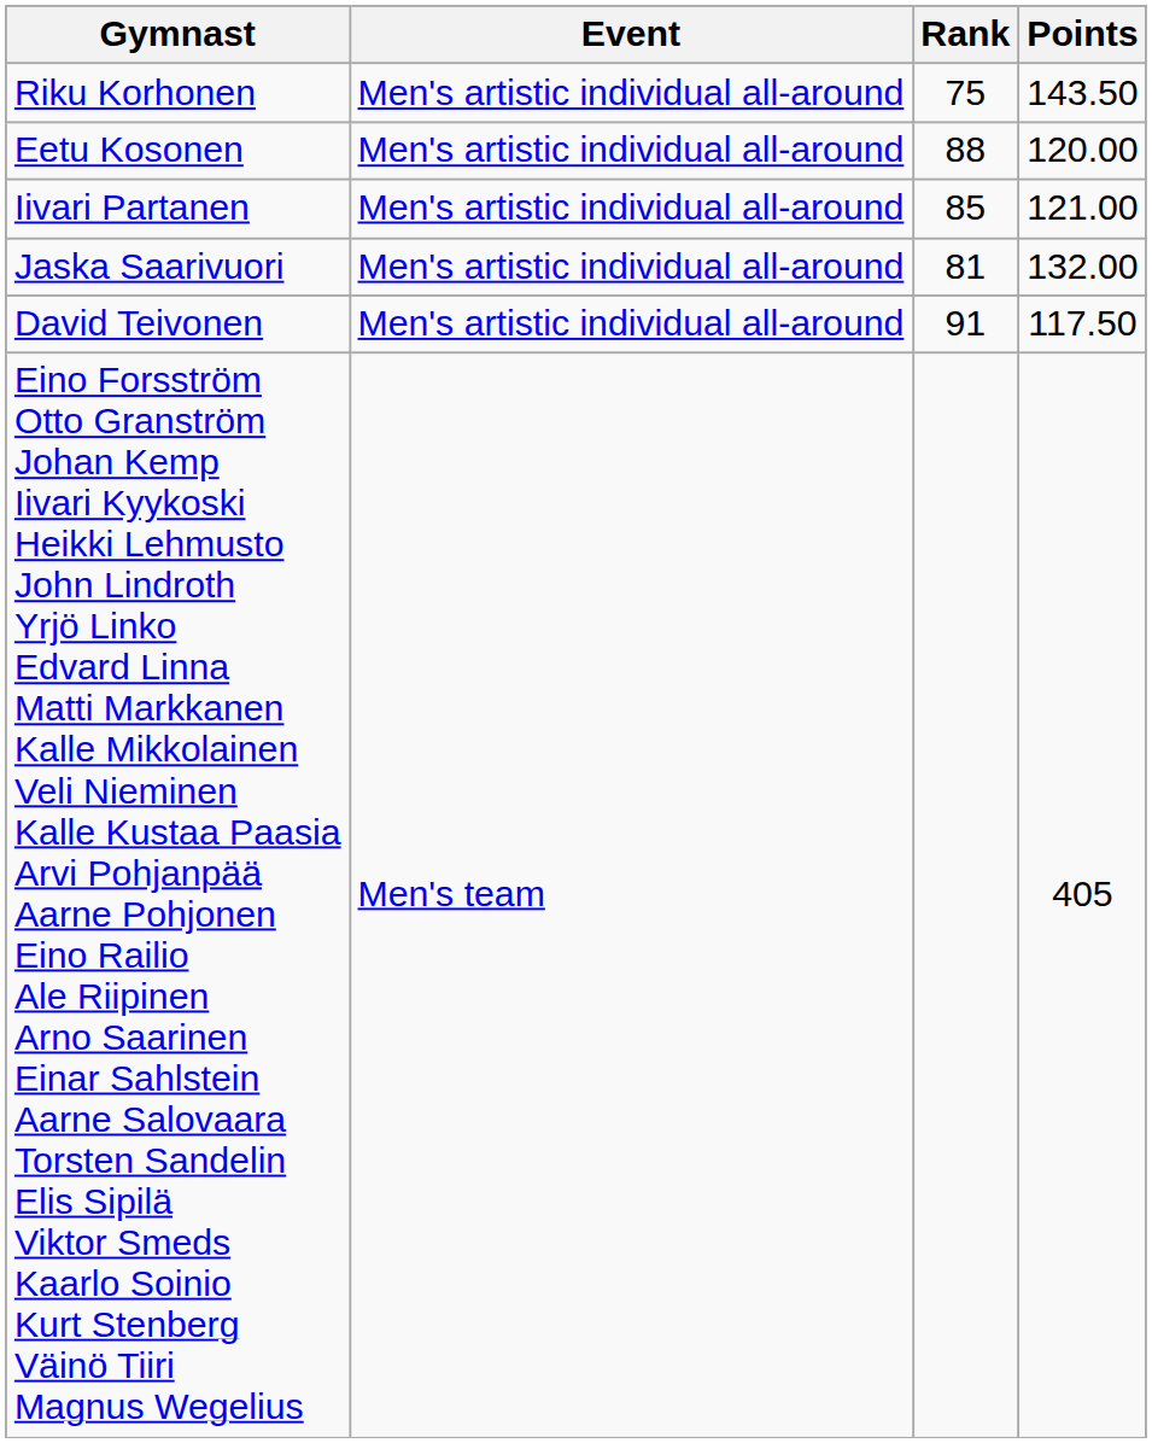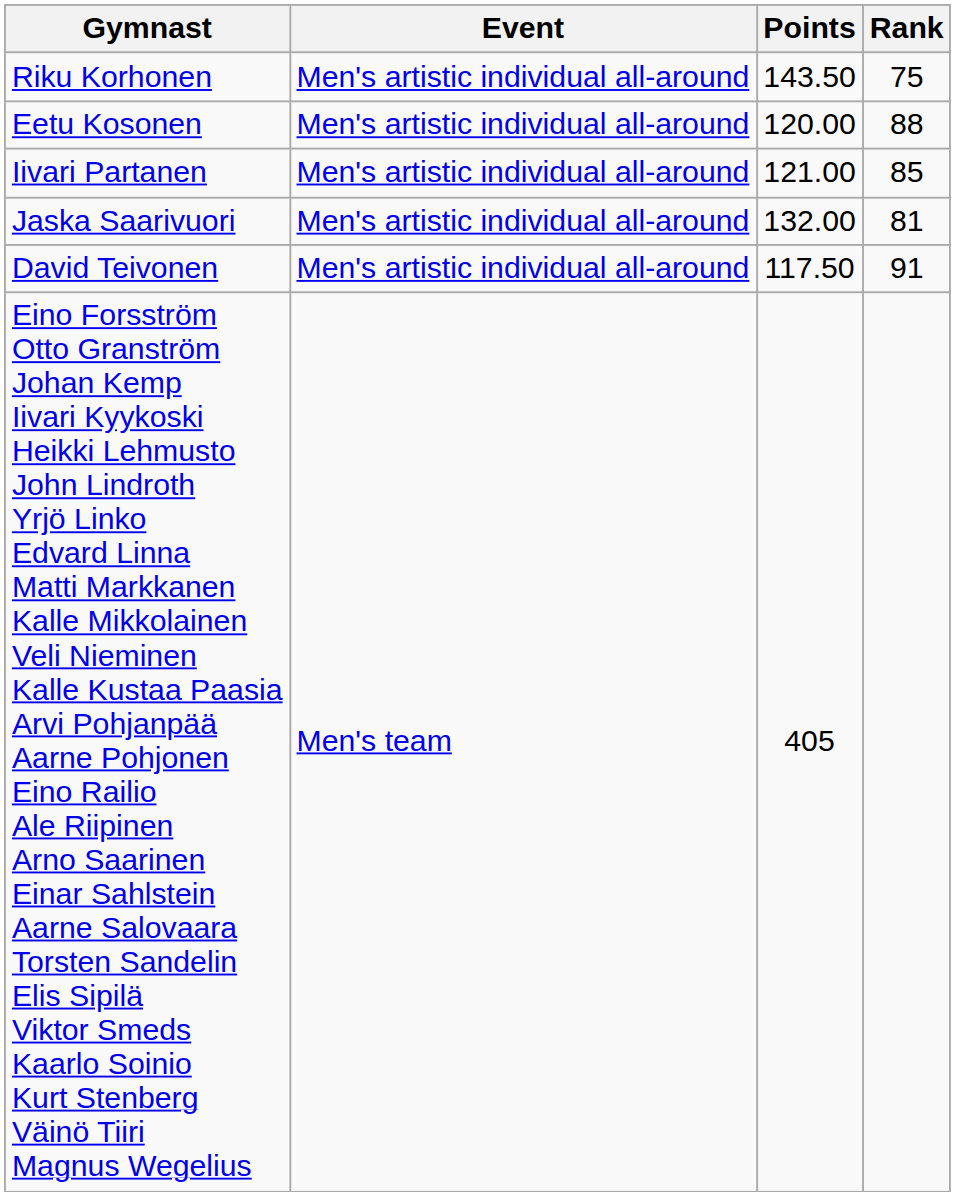columns swapped: Points <-> Rank
